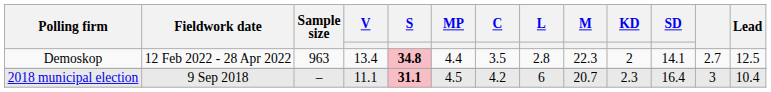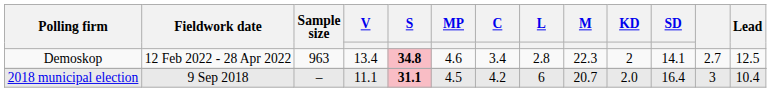Demoskop | MP: 4.4 -> 4.6
Demoskop | C: 3.5 -> 3.4
2018 municipal election | KD: 2.3 -> 2.0
